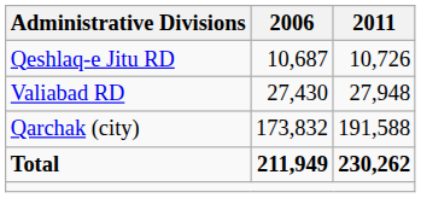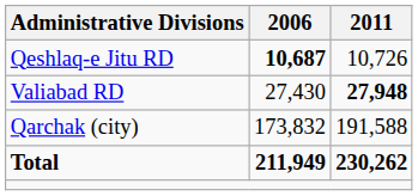Qeshlaq-e Jitu RD | 2006: normal -> bold
Valiabad RD | 2011: normal -> bold
